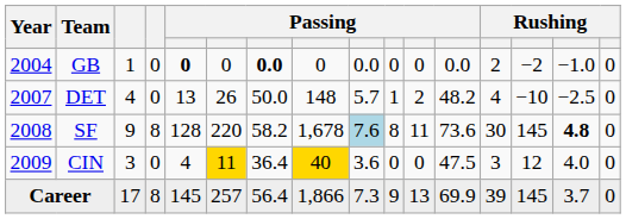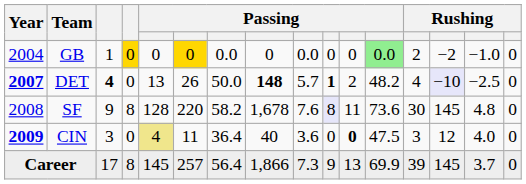GB | column 4: no background -> gold background
GB | column 5: bold -> normal
GB | column 6: no background -> gold background
GB | column 7: bold -> normal
GB | column 12: no background -> lightgreen background
DET | Year: normal -> bold
DET | column 3: normal -> bold
DET | column 8: normal -> bold
DET | column 10: normal -> bold
DET | column 14: no background -> lavender background
SF | column 9: lightblue background -> no background
SF | column 10: no background -> lavender background
SF | column 15: bold -> normal
CIN | Year: normal -> bold
CIN | column 5: no background -> khaki background
CIN | column 6: gold background -> no background
CIN | column 8: gold background -> no background
CIN | column 11: normal -> bold
